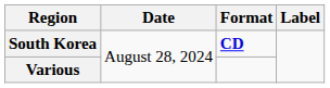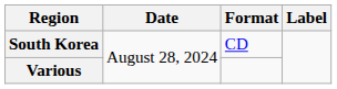South Korea | Format: bold -> normal
